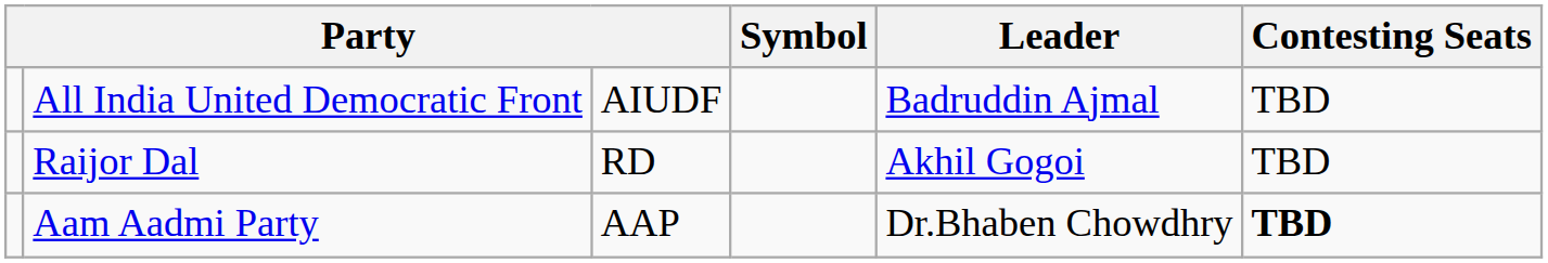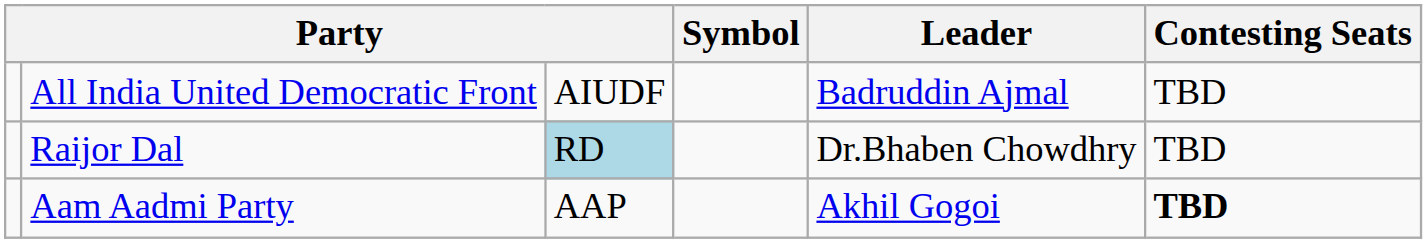Raijor Dal | column 3: no background -> lightblue background
Raijor Dal | Leader: Akhil Gogoi -> Dr.Bhaben Chowdhry
Aam Aadmi Party | Leader: Dr.Bhaben Chowdhry -> Akhil Gogoi
